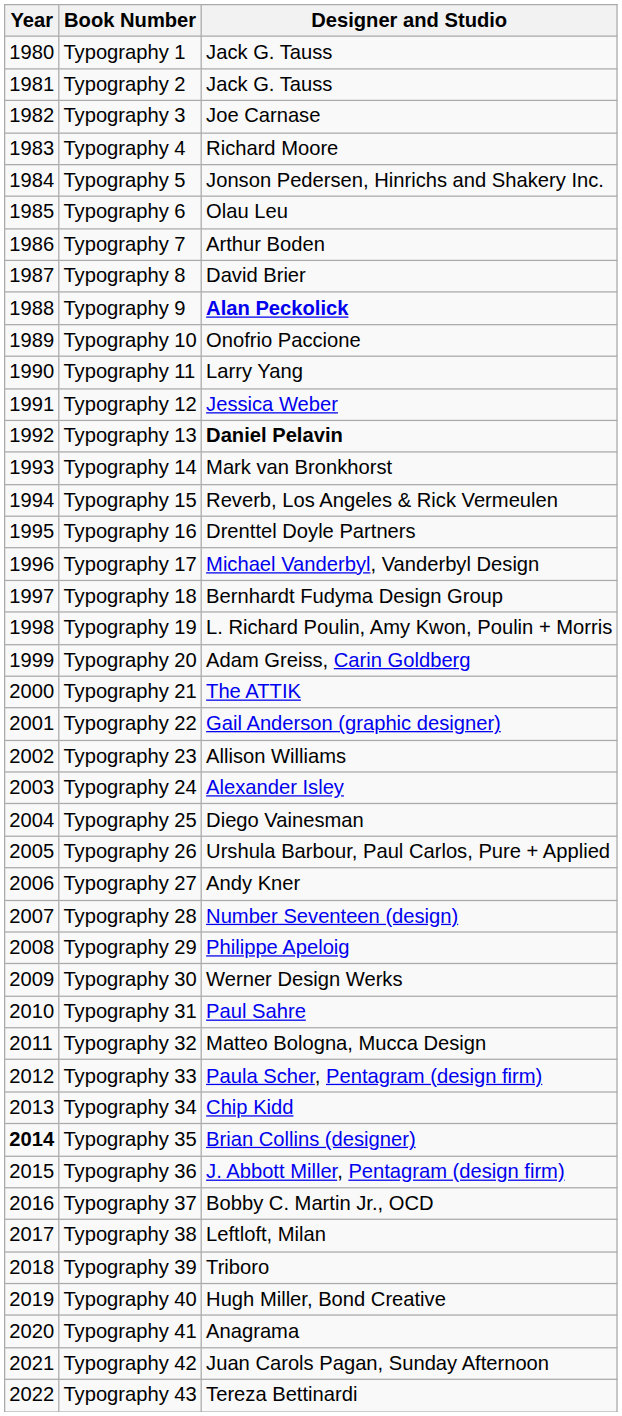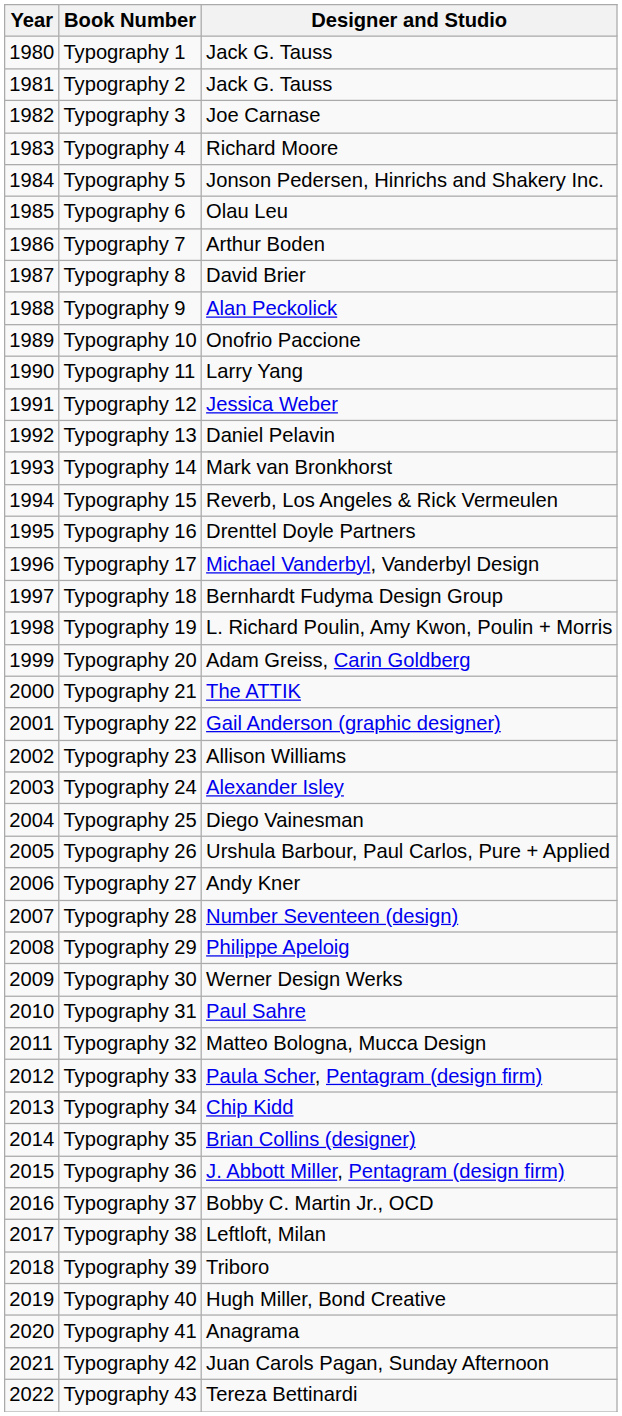Typography 9 | Designer and Studio: bold -> normal
Typography 13 | Designer and Studio: bold -> normal
Typography 35 | Year: bold -> normal
